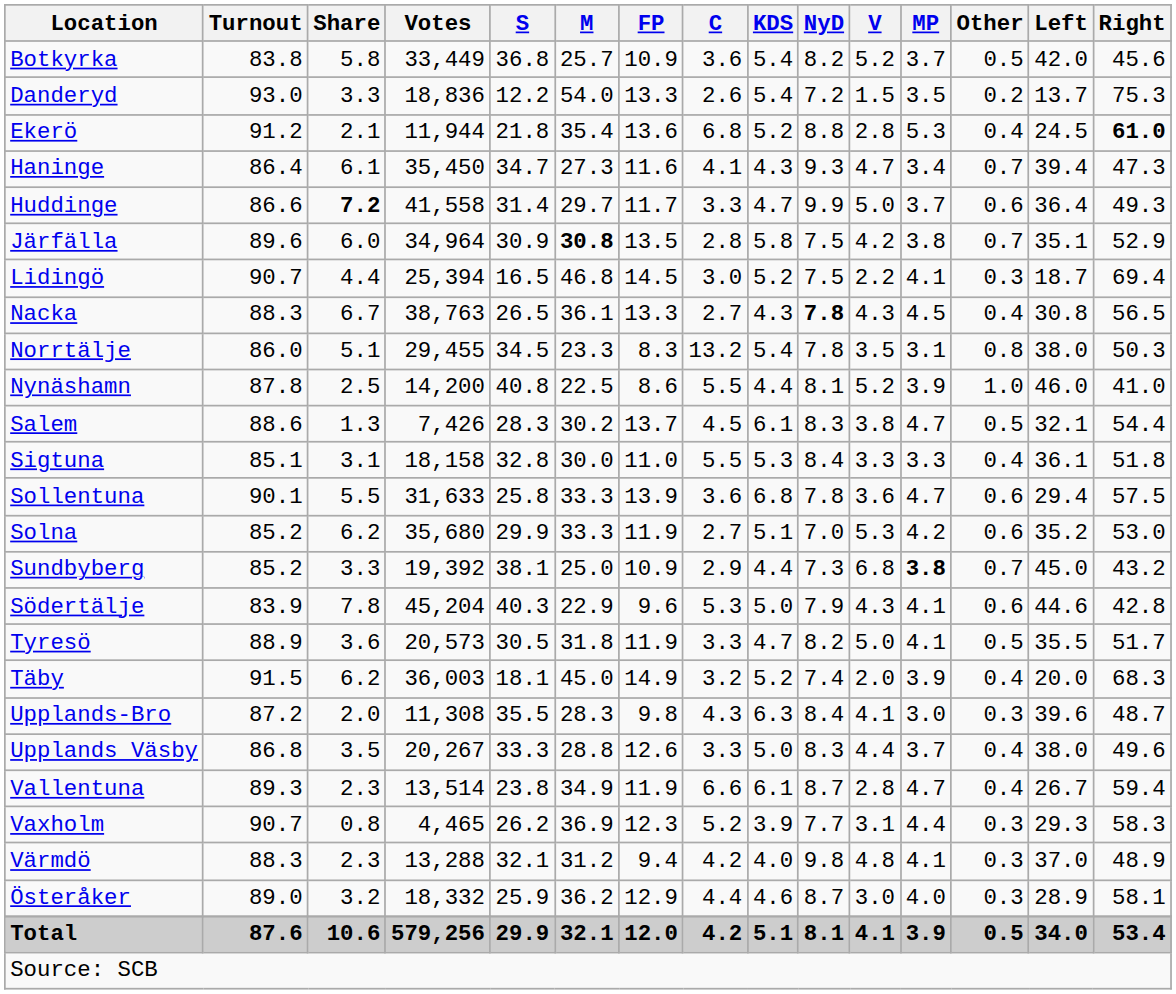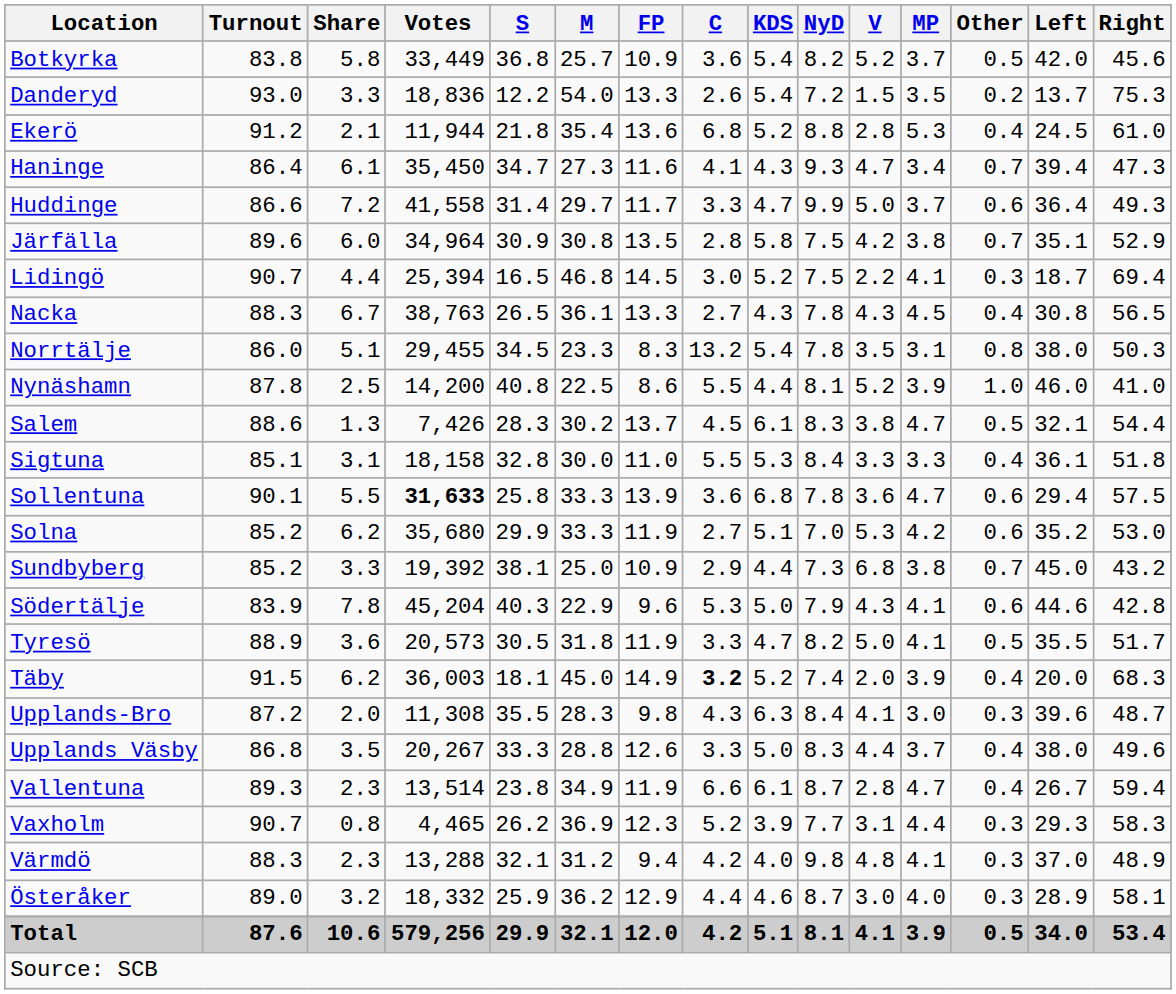Ekerö | Right: bold -> normal
Huddinge | Share: bold -> normal
Järfälla | M: bold -> normal
Nacka | NyD: bold -> normal
Sollentuna | Votes: normal -> bold
Sundbyberg | MP: bold -> normal
Täby | C: normal -> bold
